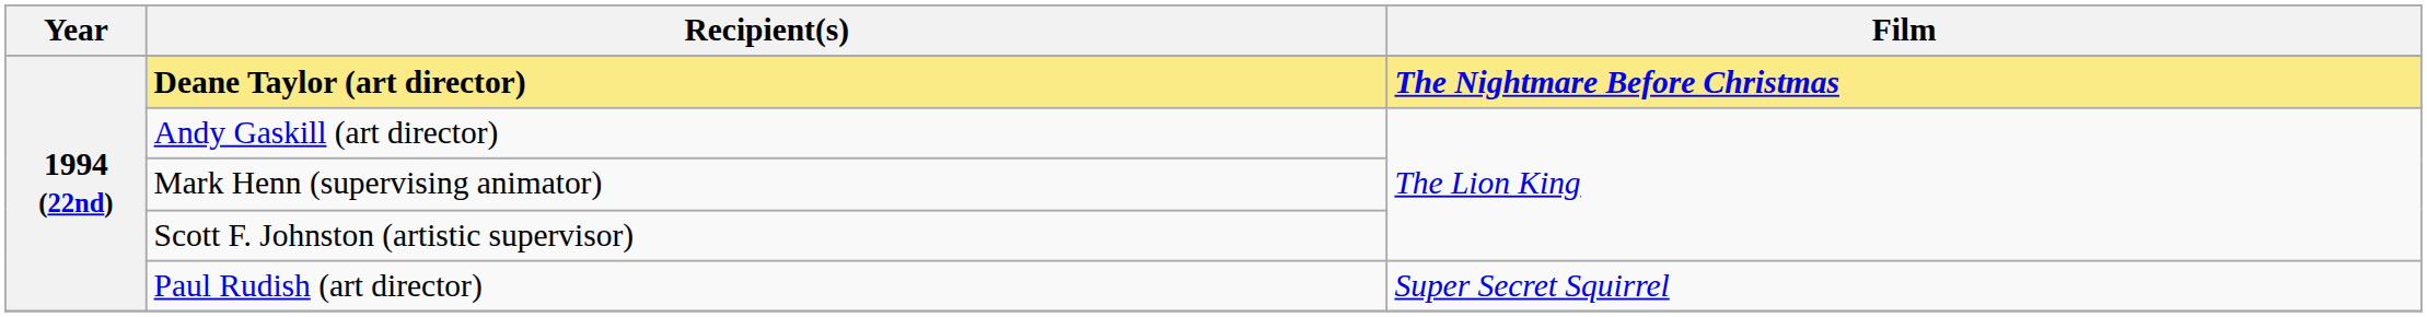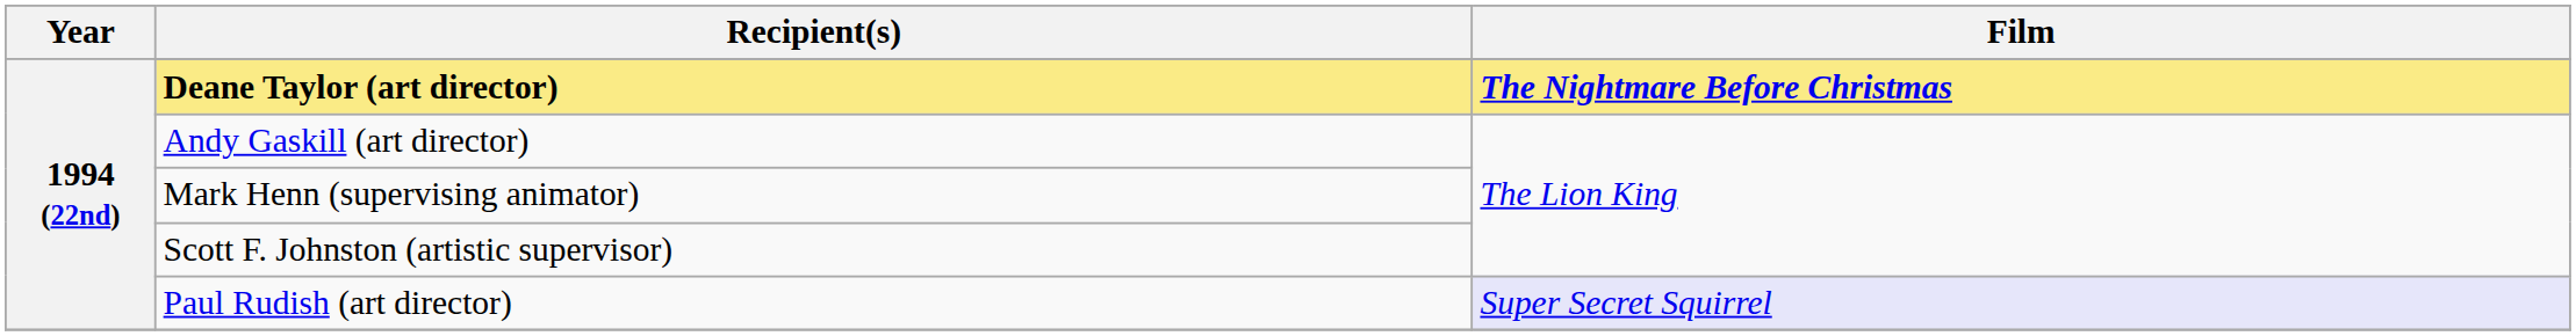Paul Rudish (art director) | Film: no background -> lavender background
